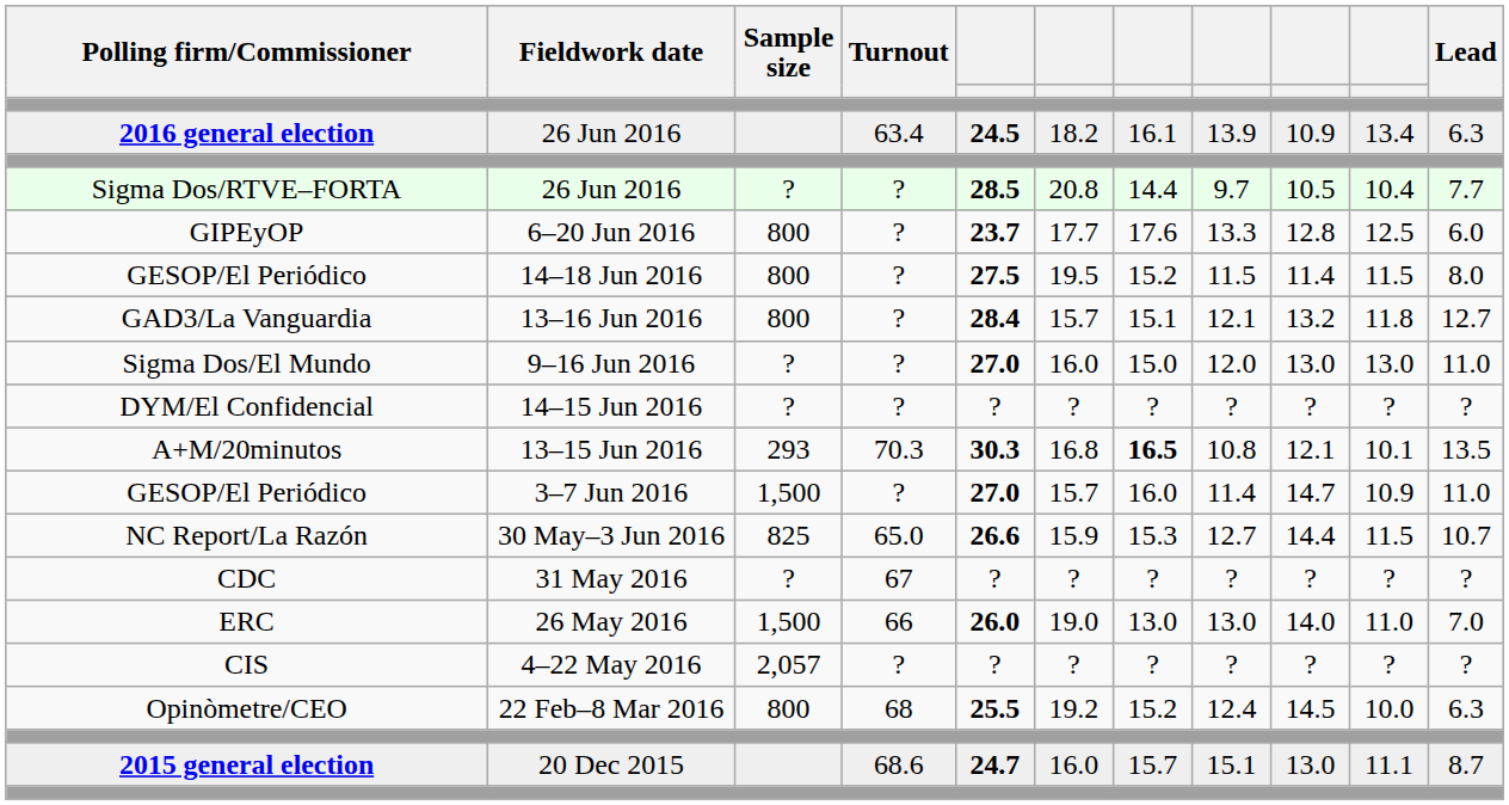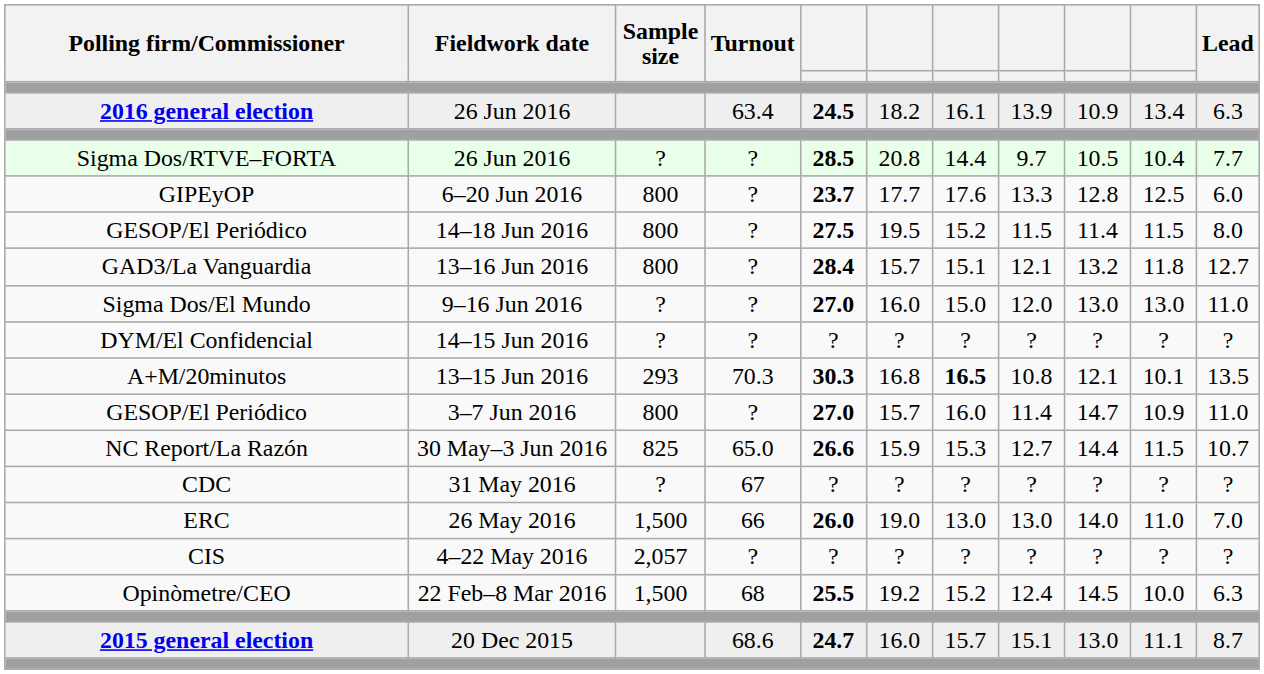GESOP/El Periódico / 3–7 Jun 2016 | Sample size: 1,500 -> 800
Opinòmetre/CEO | Sample size: 800 -> 1,500
